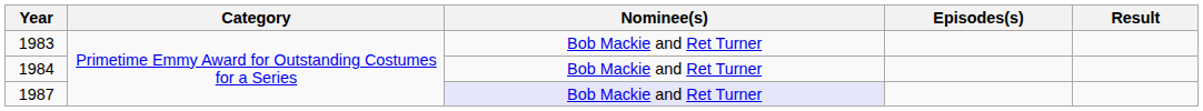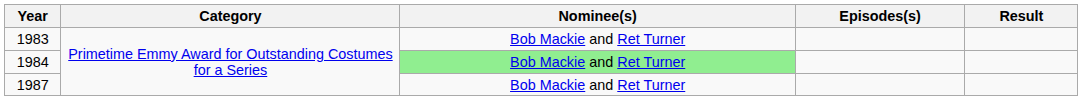1984 | Nominee(s): no background -> lightgreen background
1987 | Nominee(s): lavender background -> no background
